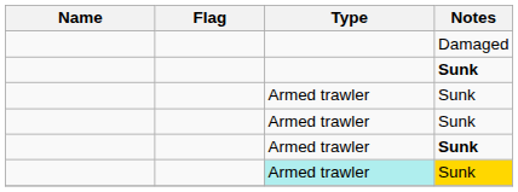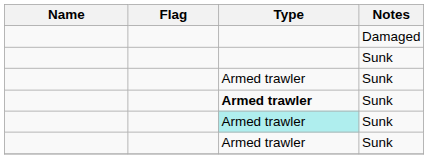row 3 | Notes: bold -> normal
row 5 | Type: normal -> bold
row 6 | Type: no background -> paleturquoise background
row 6 | Notes: bold -> normal
row 7 | Type: paleturquoise background -> no background
row 7 | Notes: gold background -> no background
